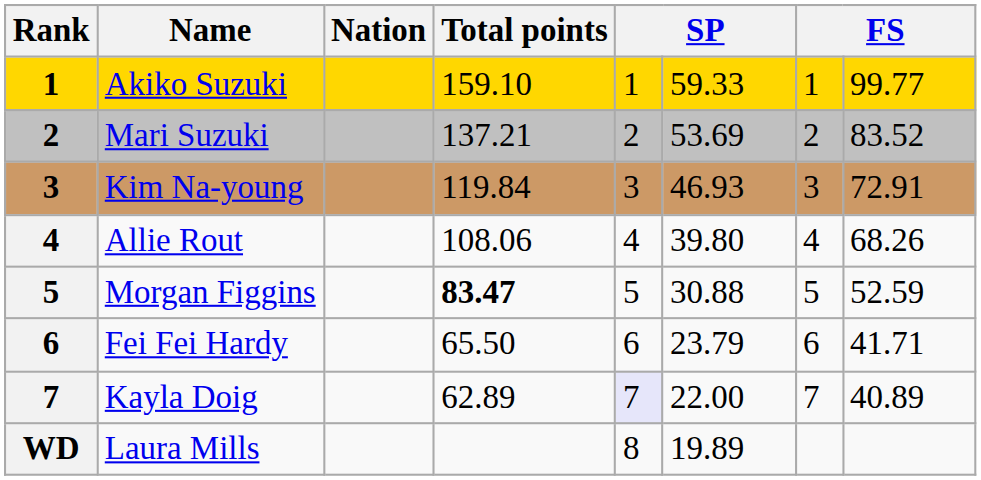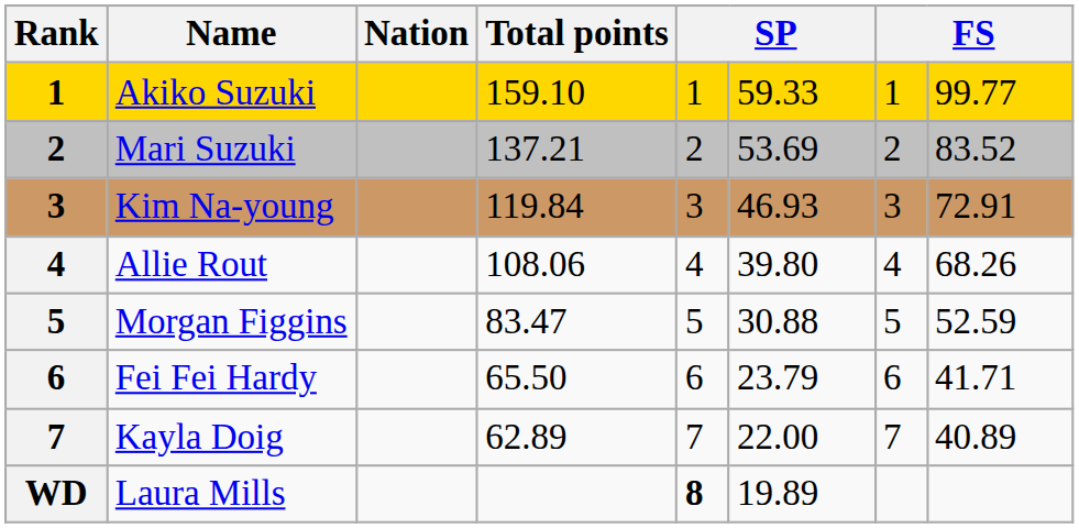Morgan Figgins | Total points: bold -> normal
Kayla Doig | column 5: lavender background -> no background
Laura Mills | column 5: normal -> bold
